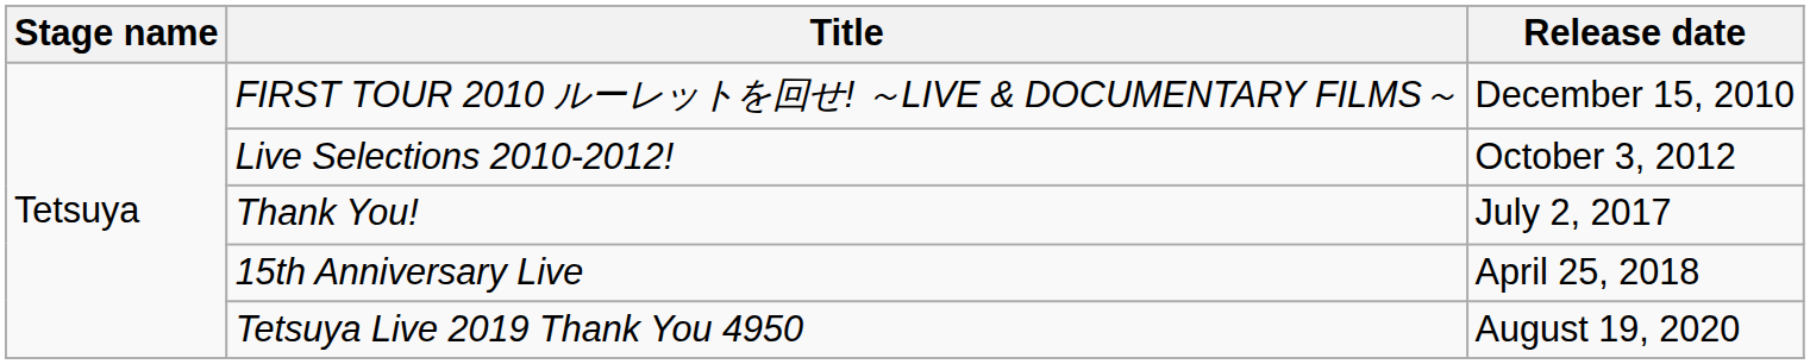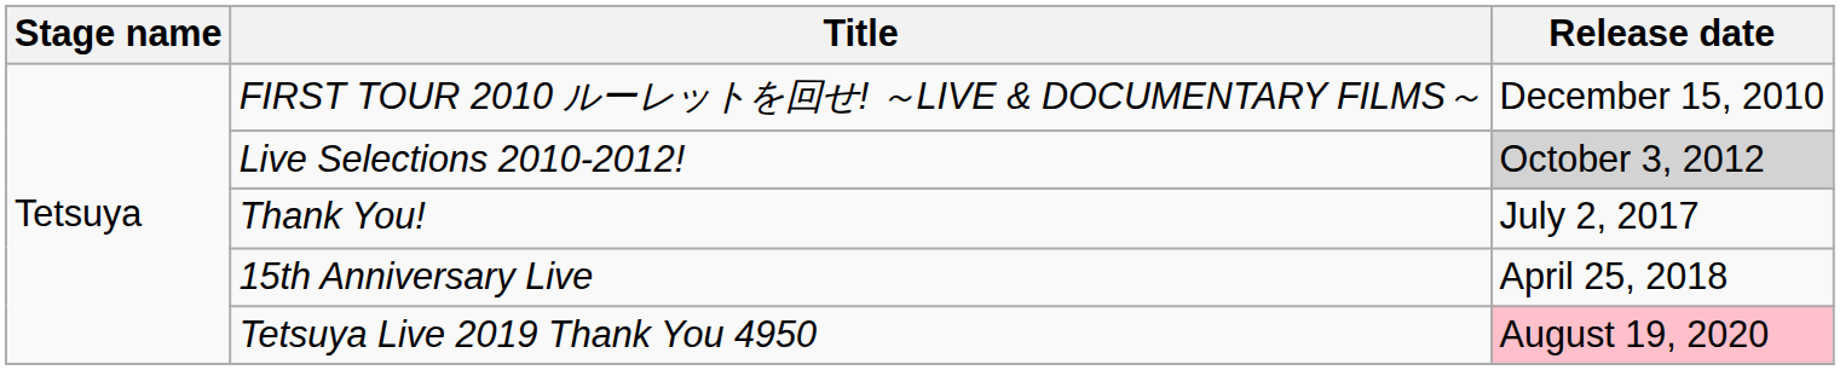Live Selections 2010-2012! | Release date: no background -> lightgrey background
Tetsuya Live 2019 Thank You 4950 | Release date: no background -> pink background
